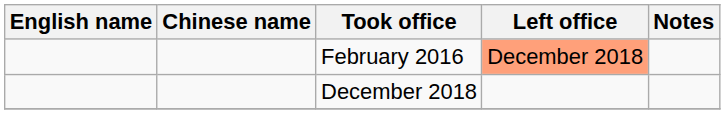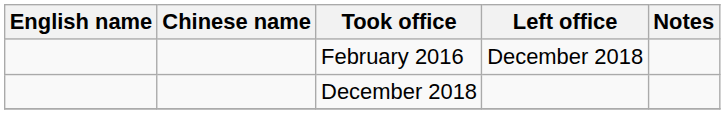February 2016 | Left office: lightsalmon background -> no background
